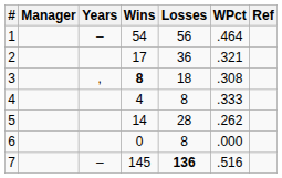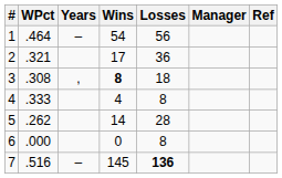columns swapped: Manager <-> WPct
